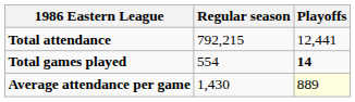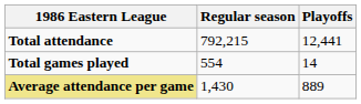row 3 | Playoffs: bold -> normal
row 4 | 1986 Eastern League: no background -> khaki background
row 4 | Playoffs: lightyellow background -> no background
